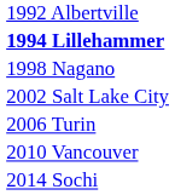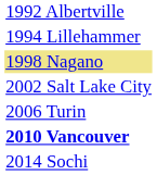1994 Lillehammer | column 1: bold -> normal
1998 Nagano | column 1: no background -> khaki background
2010 Vancouver | column 1: normal -> bold
